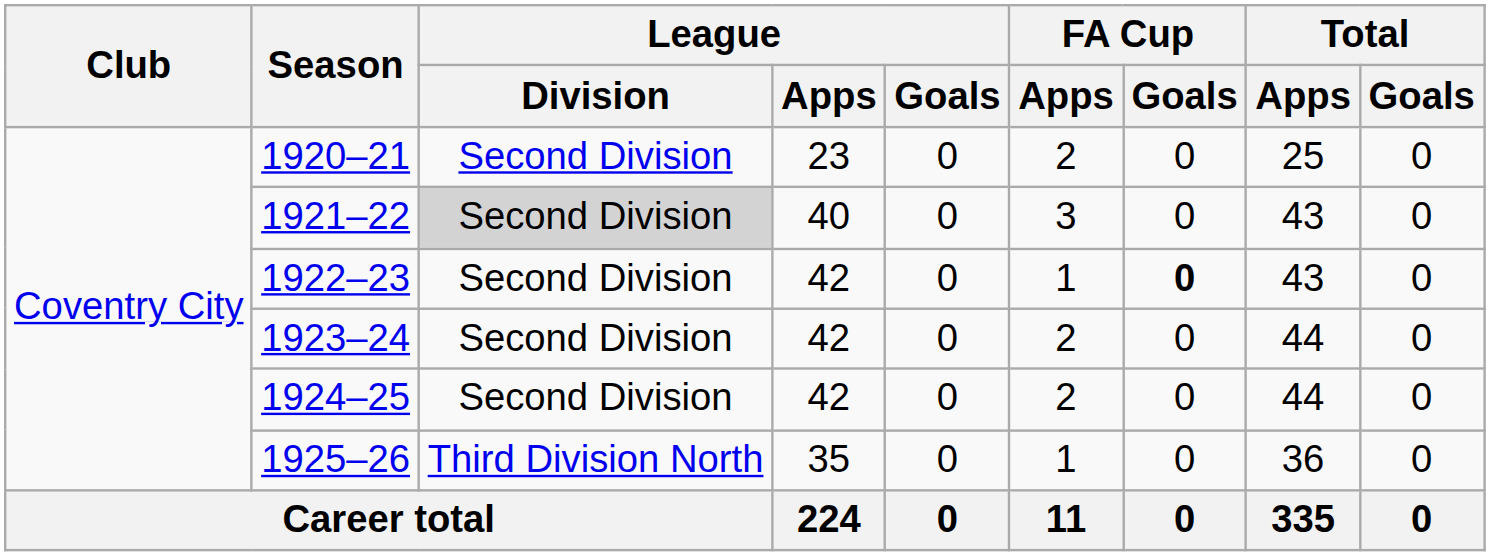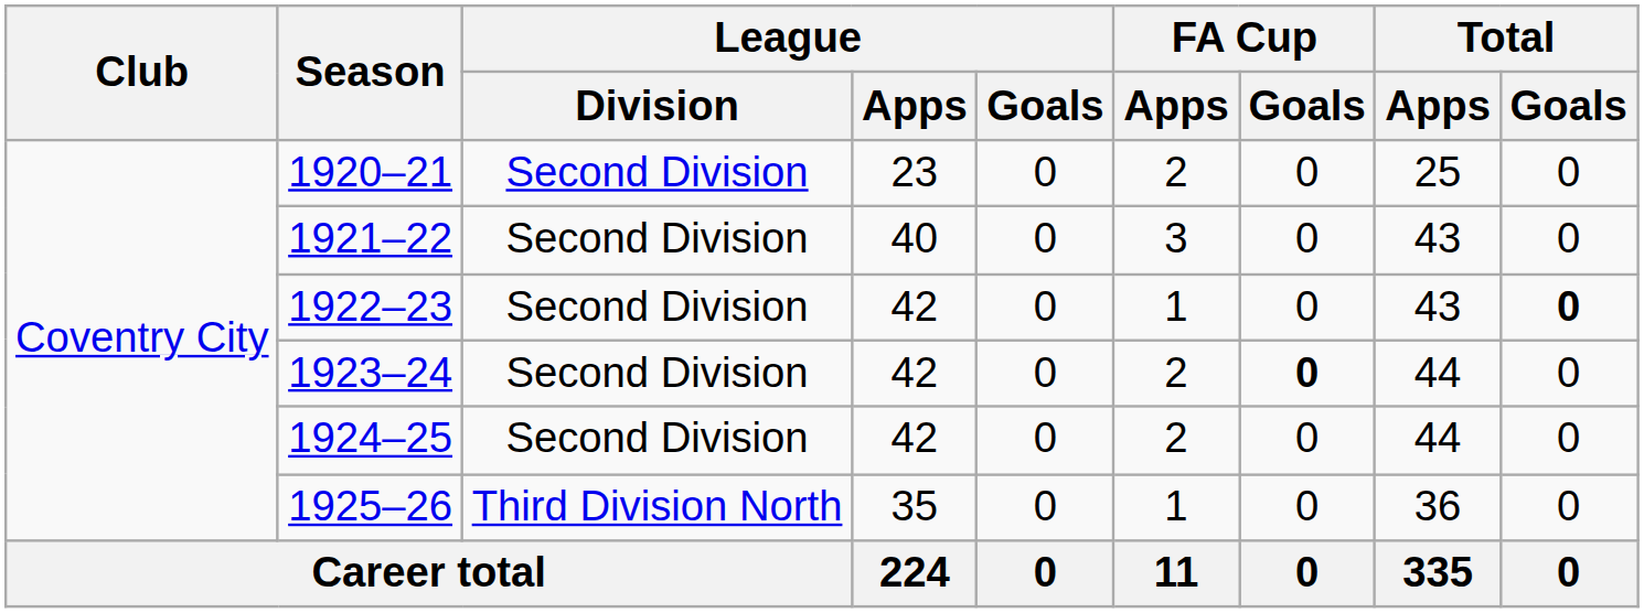1921–22 | League / Division: lightgrey background -> no background
1922–23 | FA Cup / Goals: bold -> normal
1922–23 | Total / Goals: normal -> bold
1923–24 | FA Cup / Goals: normal -> bold
